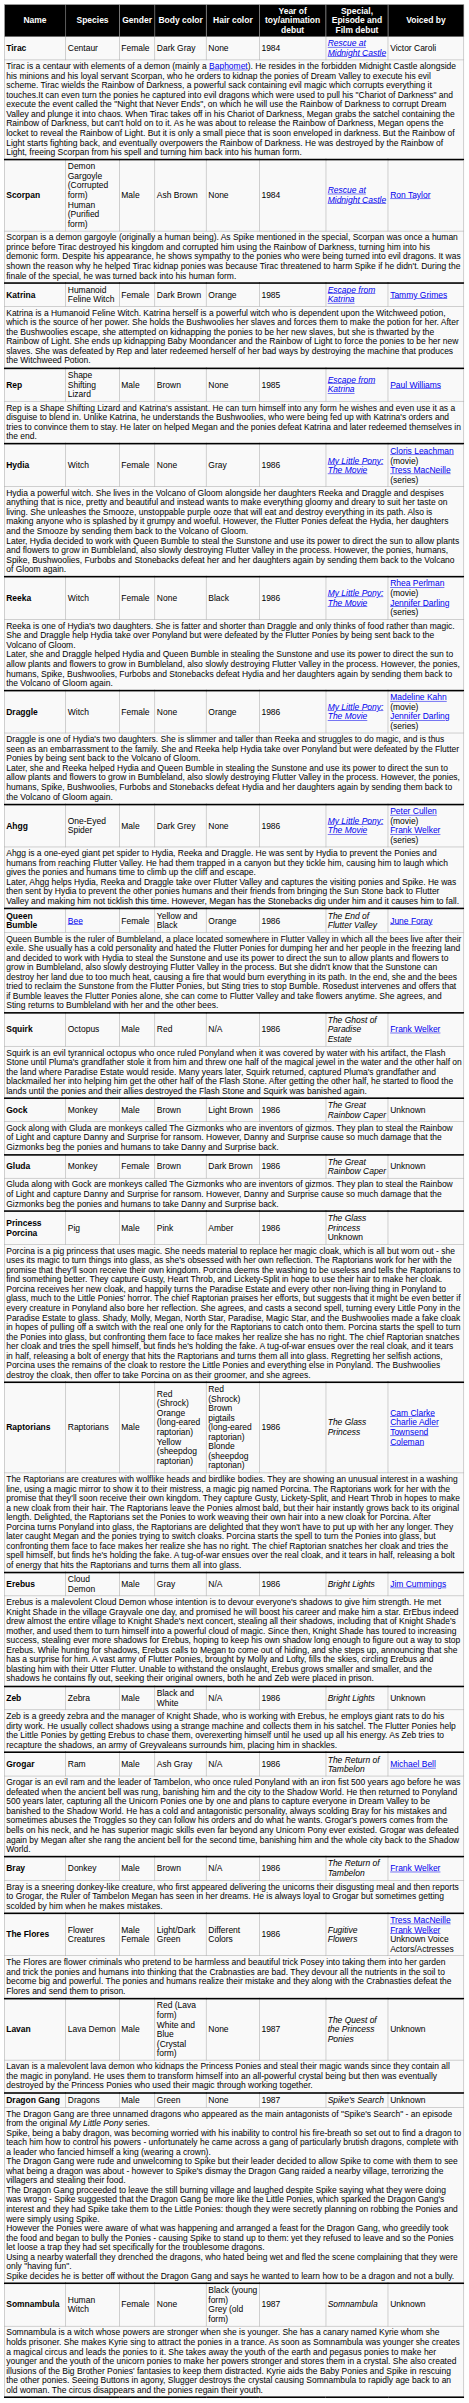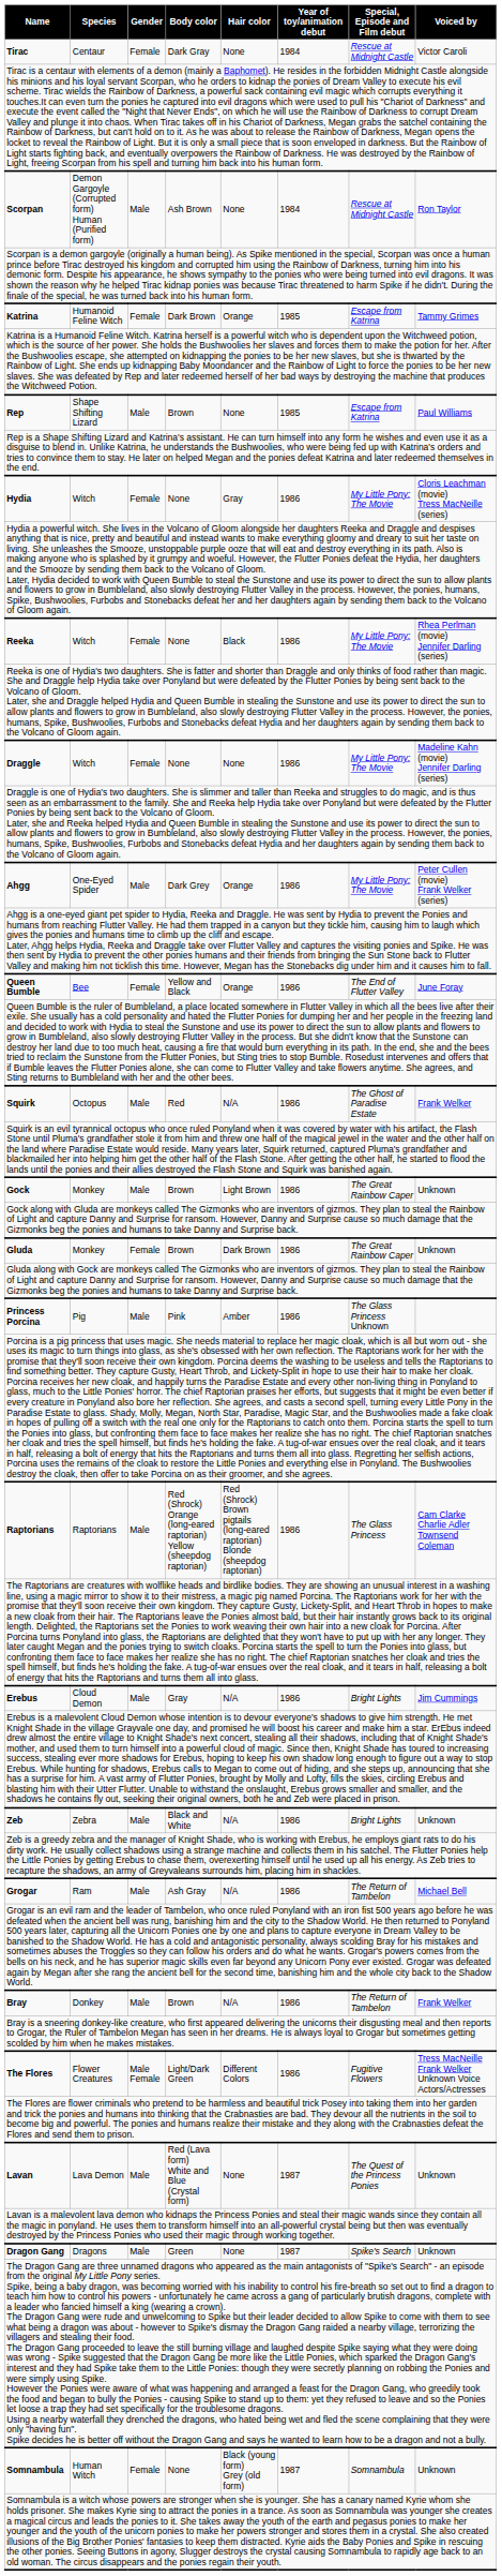Draggle | Hair color: Orange -> None
Ahgg | Hair color: None -> Orange
